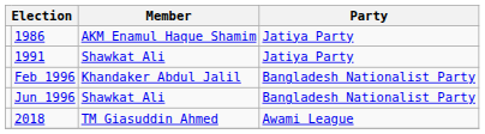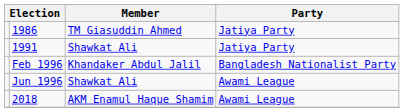1986 | Member: AKM Enamul Haque Shamim -> TM Giasuddin Ahmed
Jun 1996 | Party: Bangladesh Nationalist Party -> Awami League
2018 | Member: TM Giasuddin Ahmed -> AKM Enamul Haque Shamim
